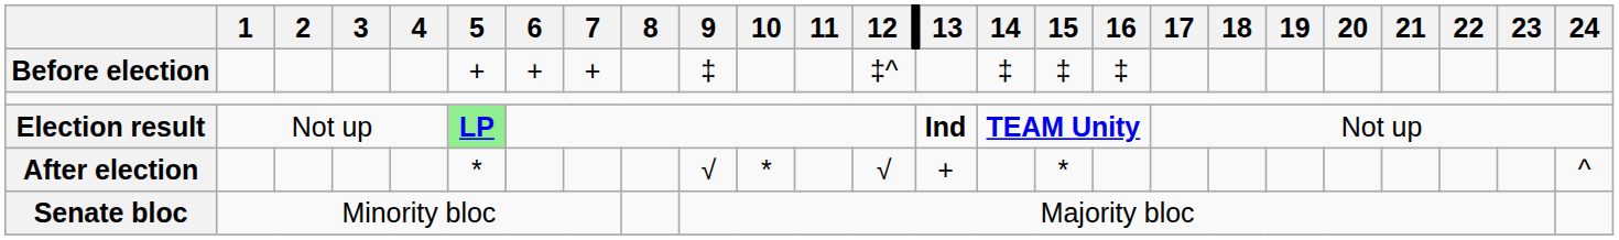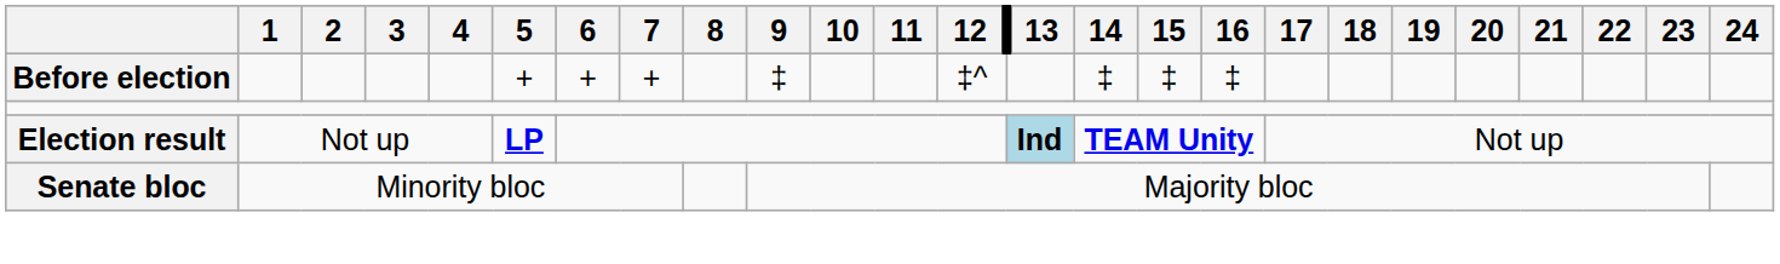Election result | 5: lightgreen background -> no background
Election result | 13: no background -> lightblue background
- row: After election | * | √ | * | √ | + | * | ^
